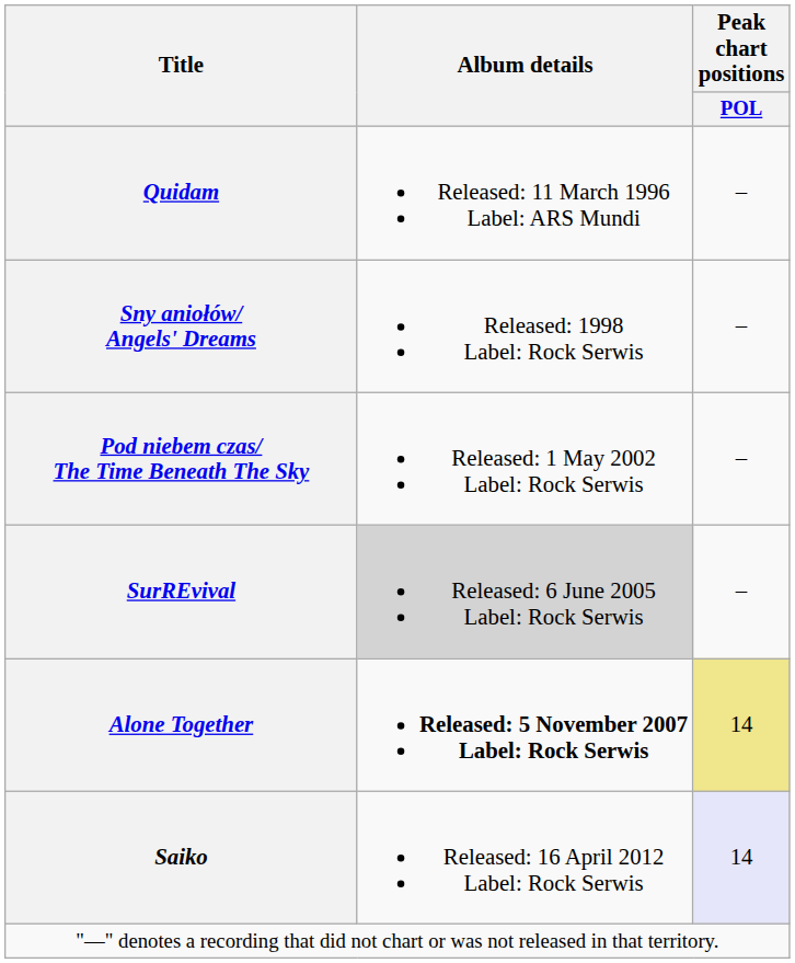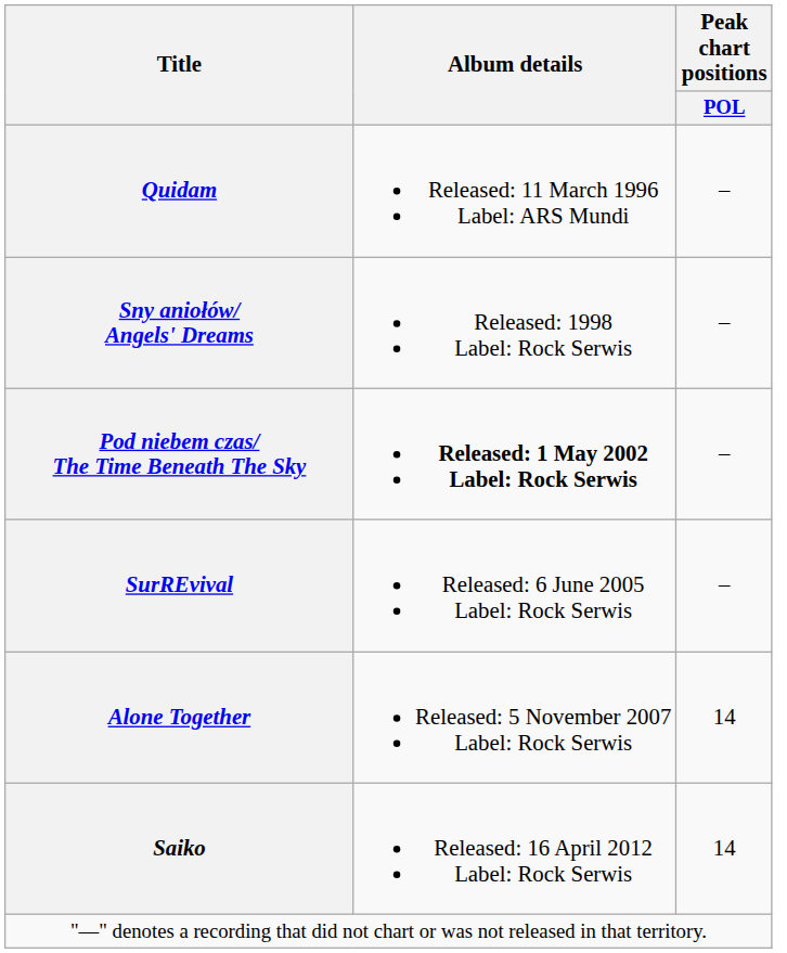Pod niebem czas/ The Time Beneath The Sky | Album details: normal -> bold
SurREvival | Album details: lightgrey background -> no background
Alone Together | Album details: bold -> normal
Alone Together | Peak chart positions / POL: khaki background -> no background
Saiko | Peak chart positions / POL: lavender background -> no background
